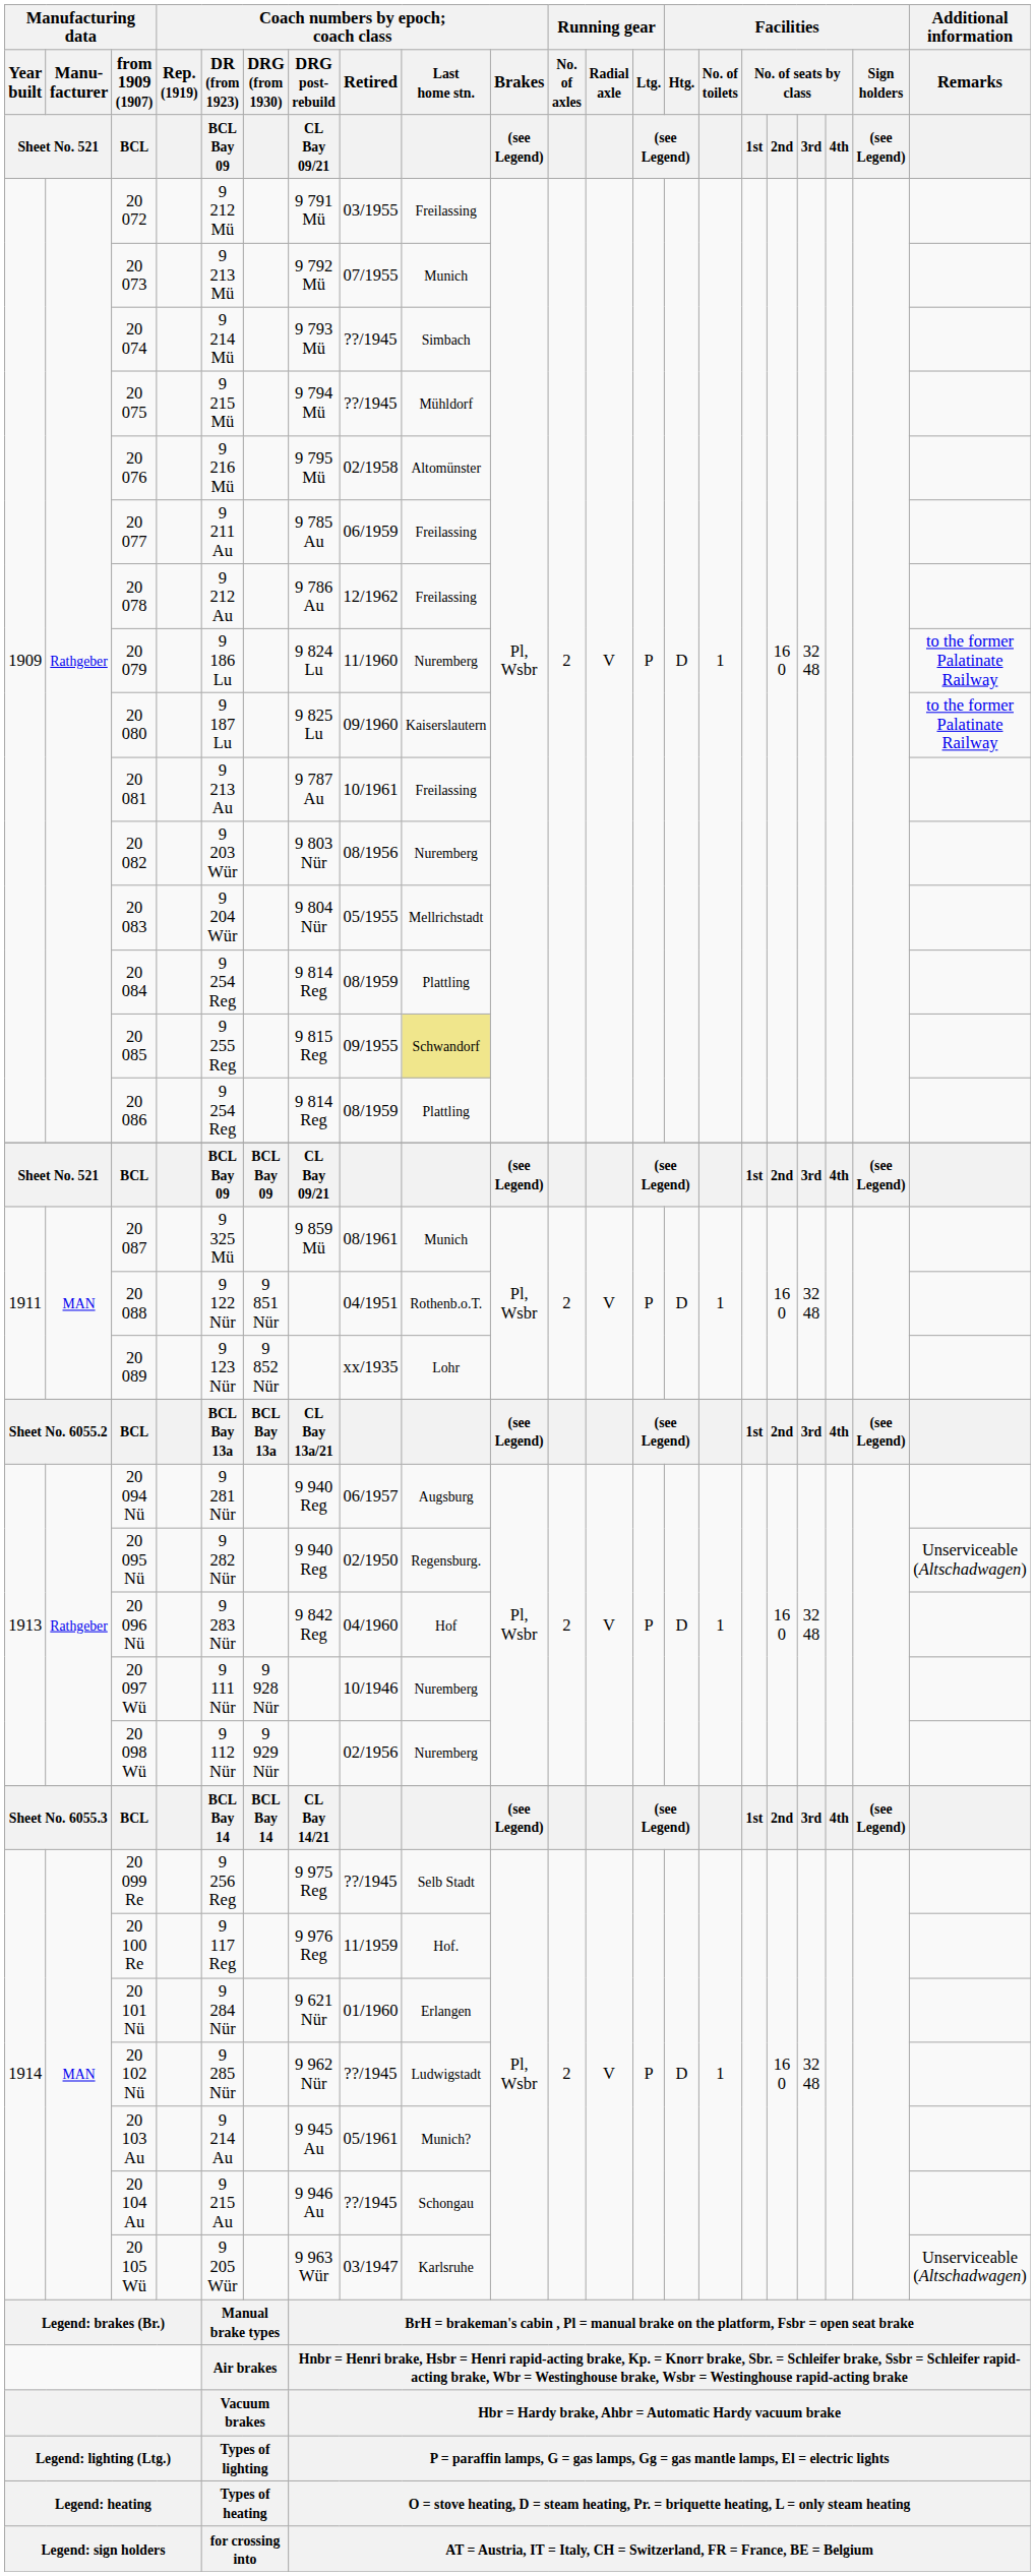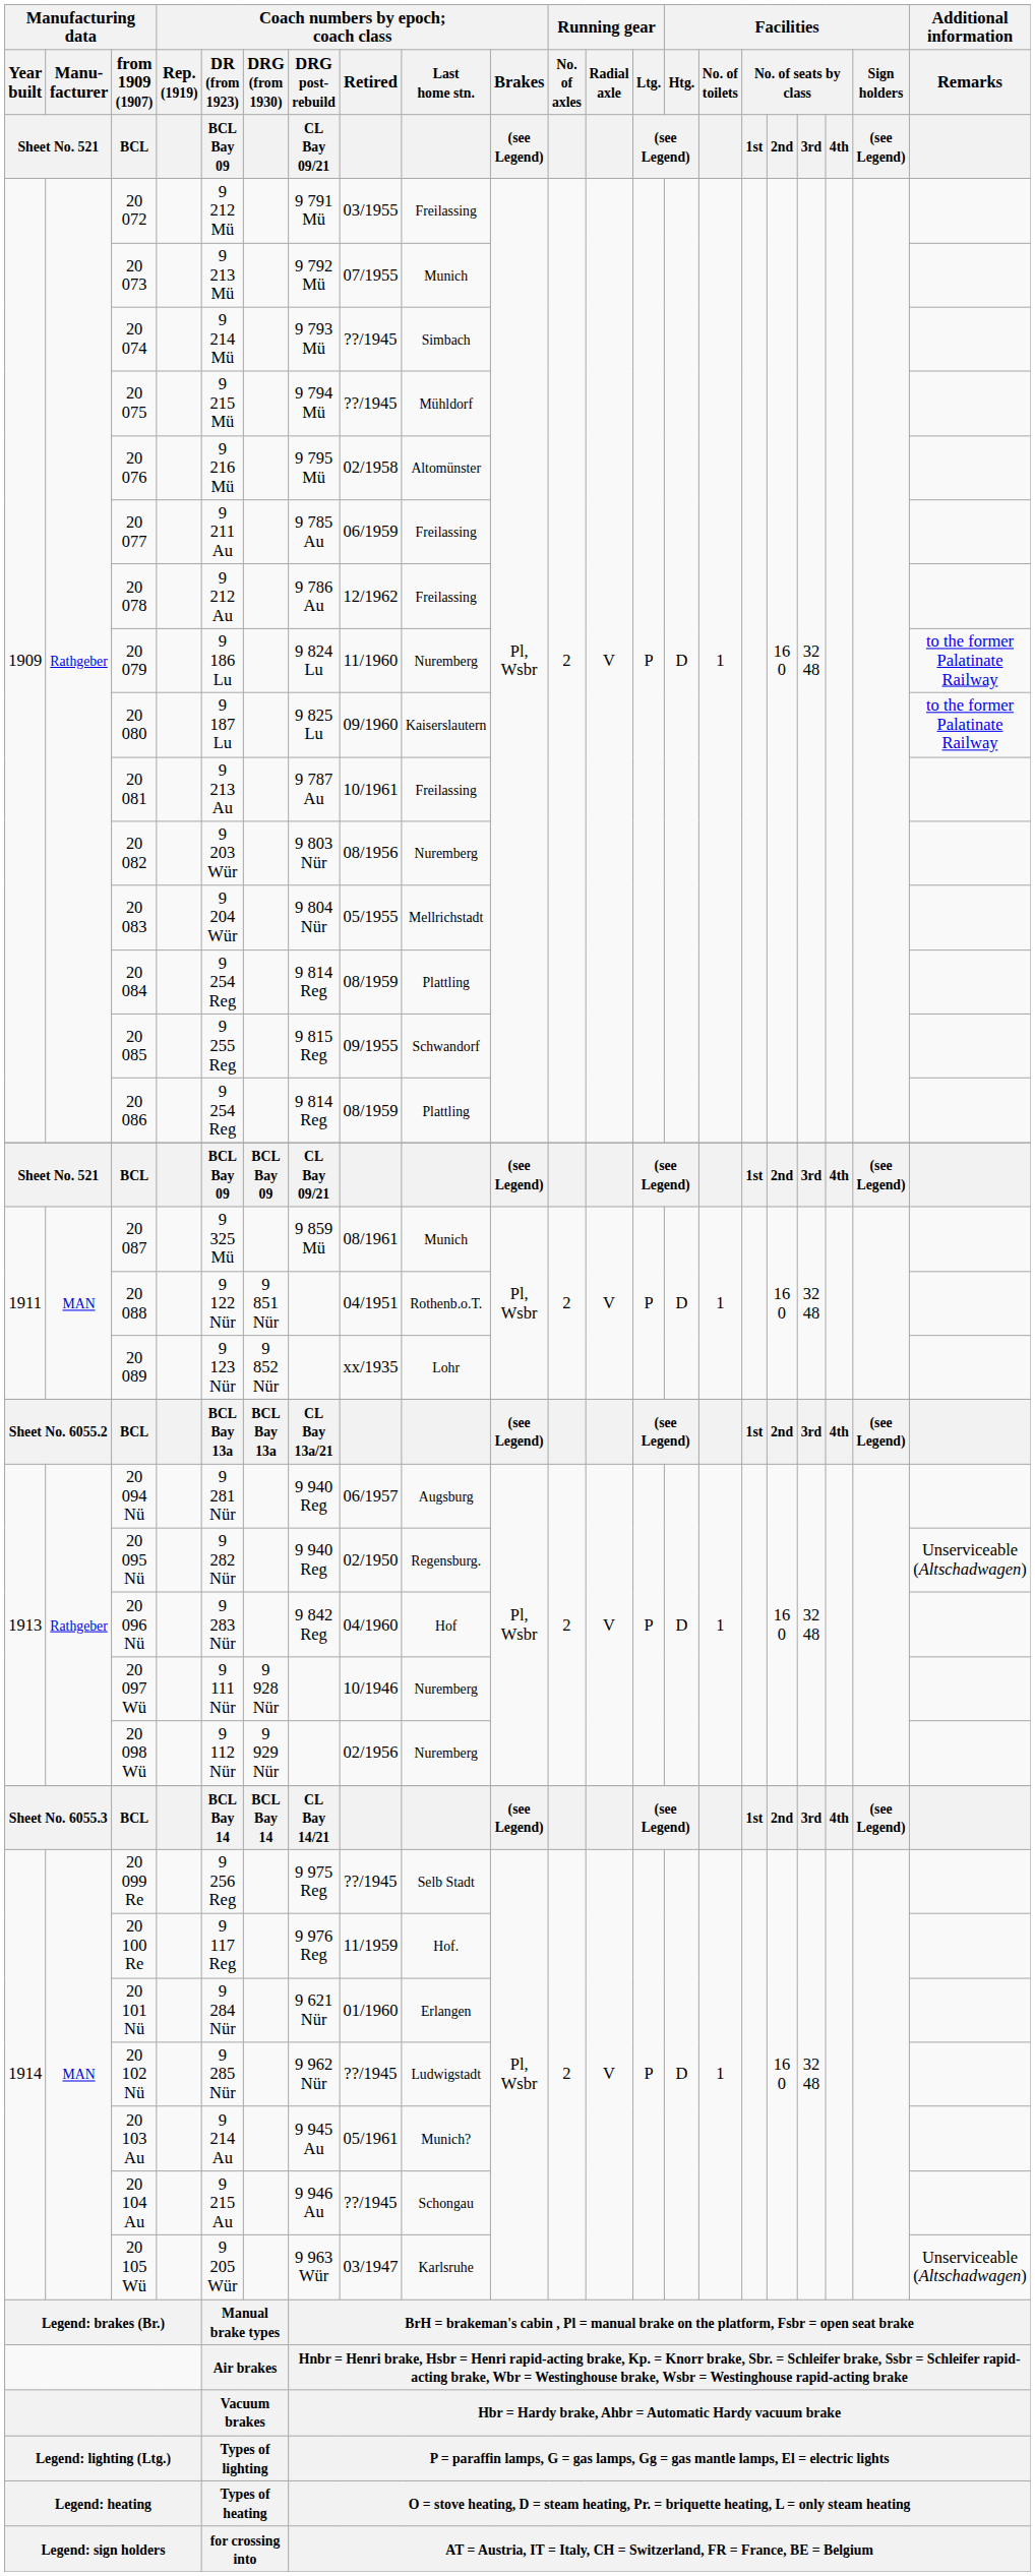20 085 | Coach numbers by epoch; coach class / Last home stn.: khaki background -> no background
